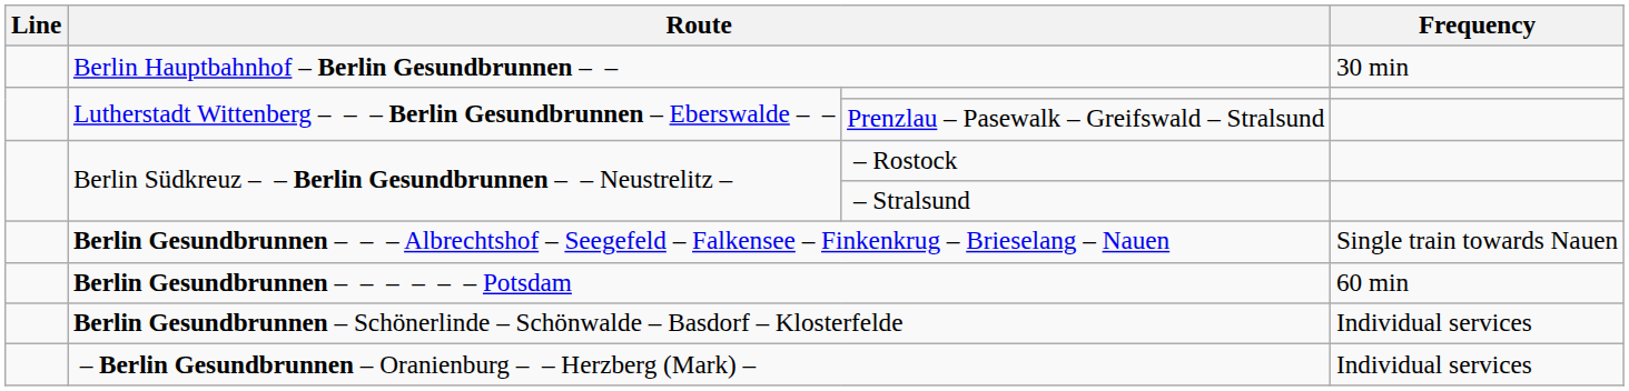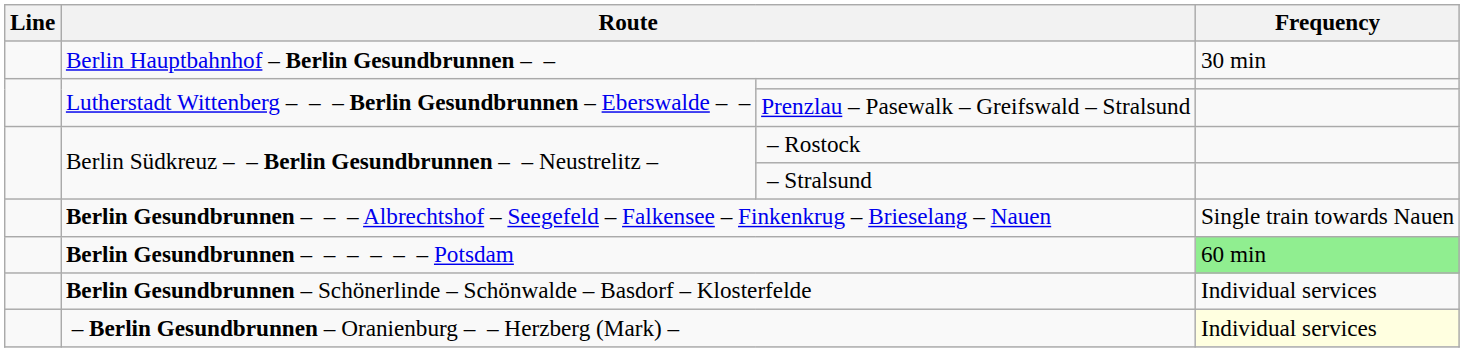Berlin Gesundbrunnen – – – – – – Potsdam | Frequency: no background -> lightgreen background
– Berlin Gesundbrunnen – Oranienburg – – Herzberg (Mark) – | Frequency: no background -> lightyellow background
